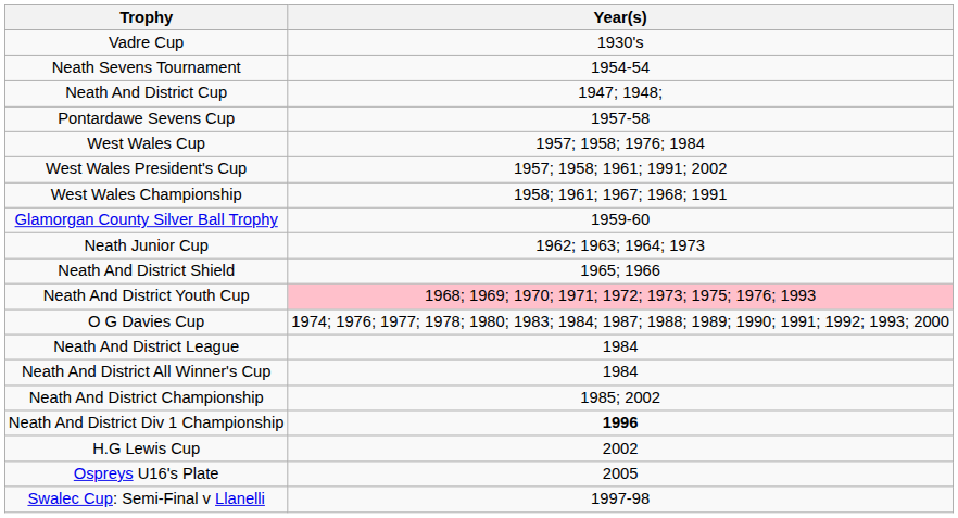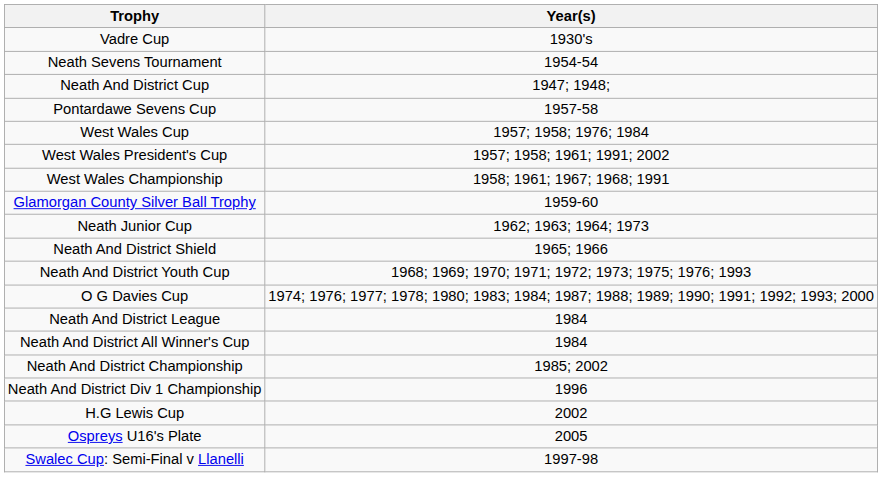Neath And District Youth Cup | Year(s): pink background -> no background
Neath And District Div 1 Championship | Year(s): bold -> normal
